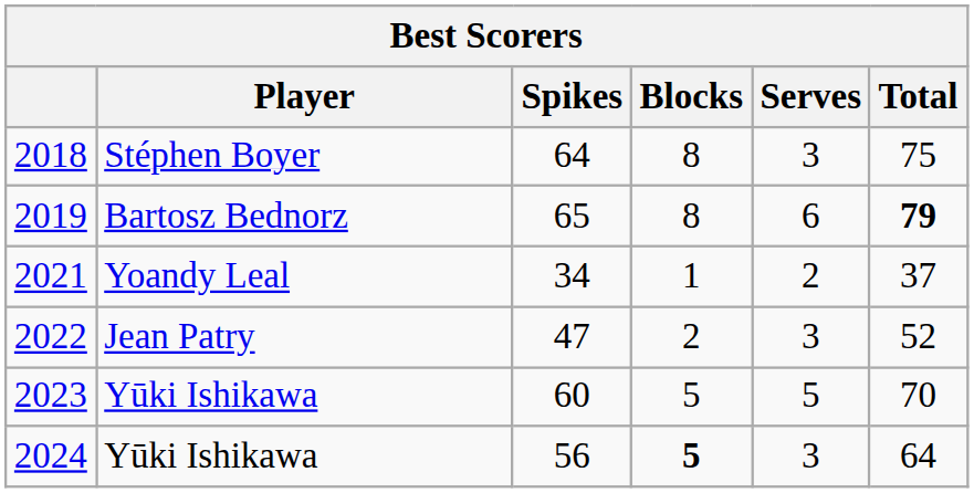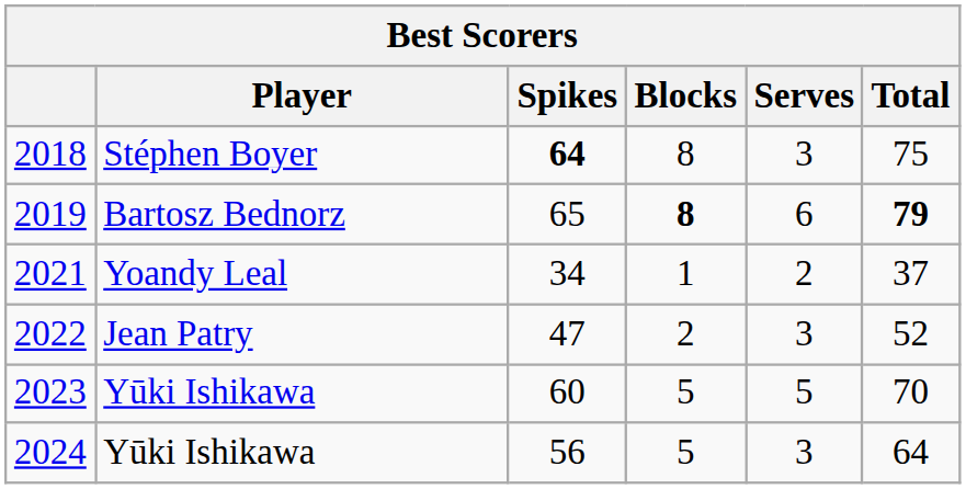2018 | Spikes: normal -> bold
2019 | Blocks: normal -> bold
2024 | Blocks: bold -> normal
